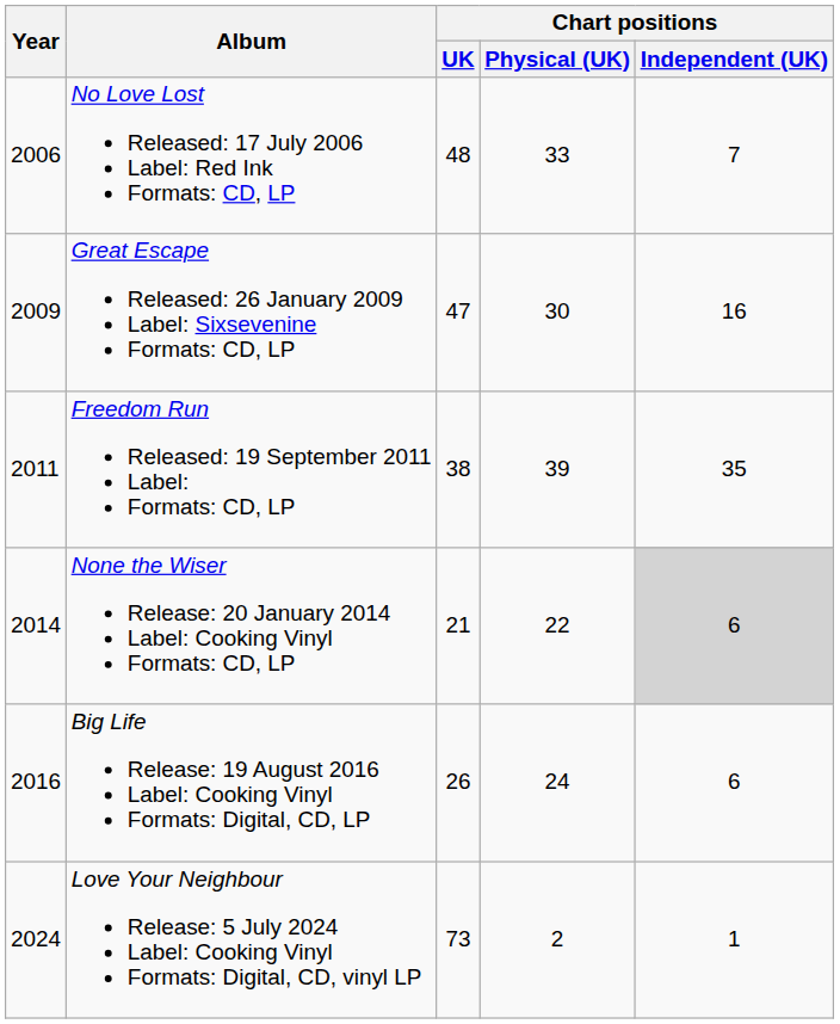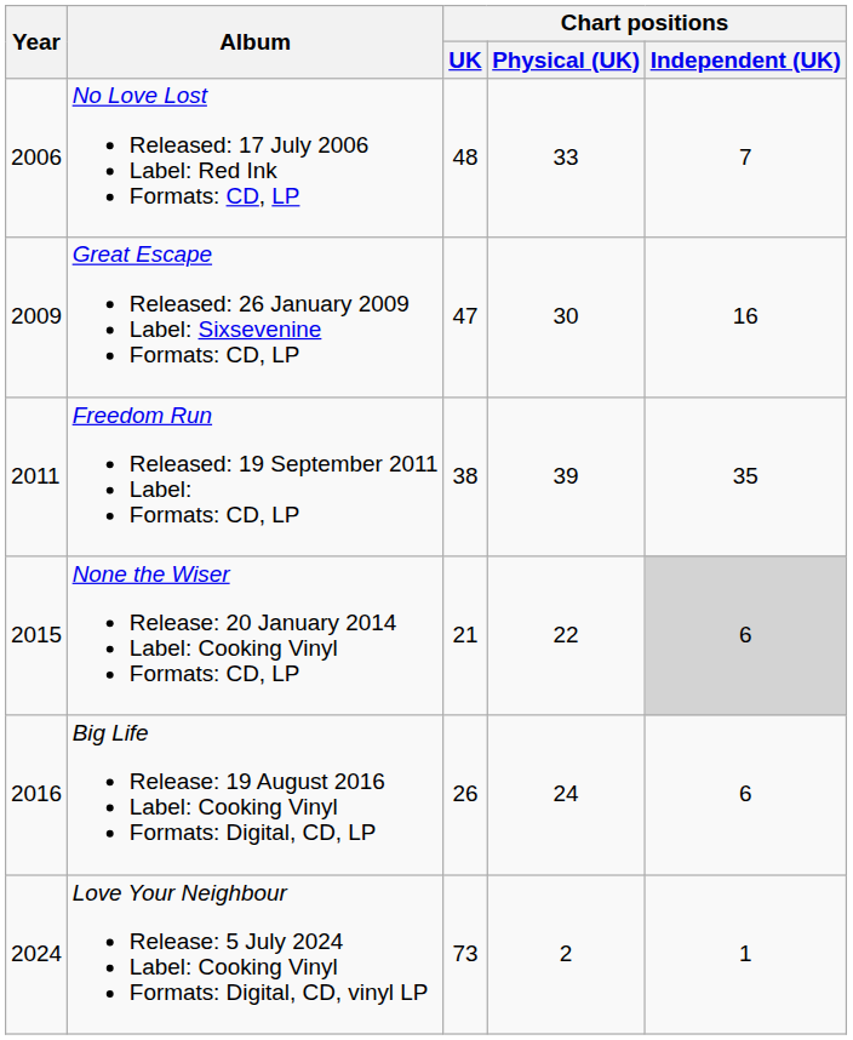row 6 | Year: 2014 -> 2015
